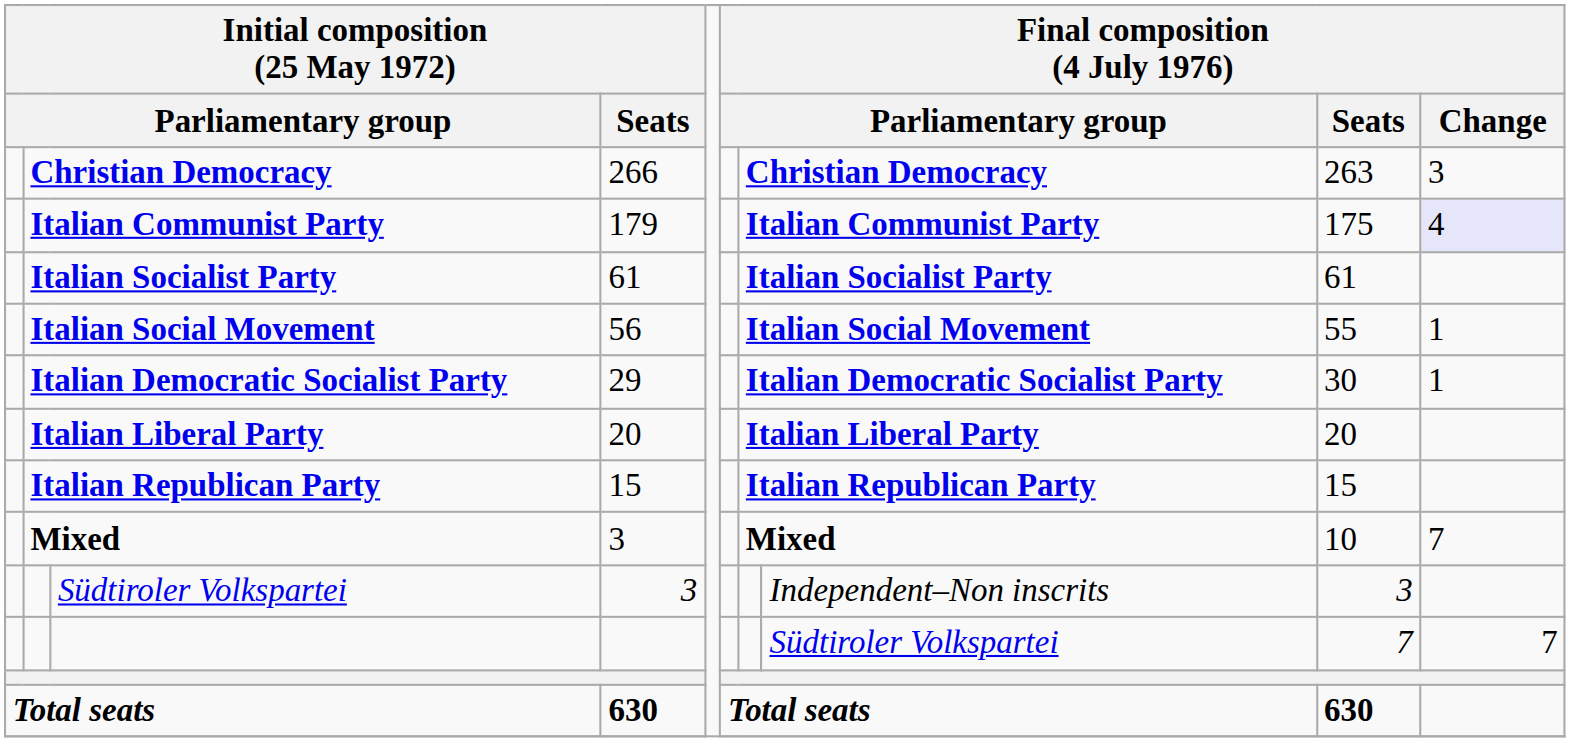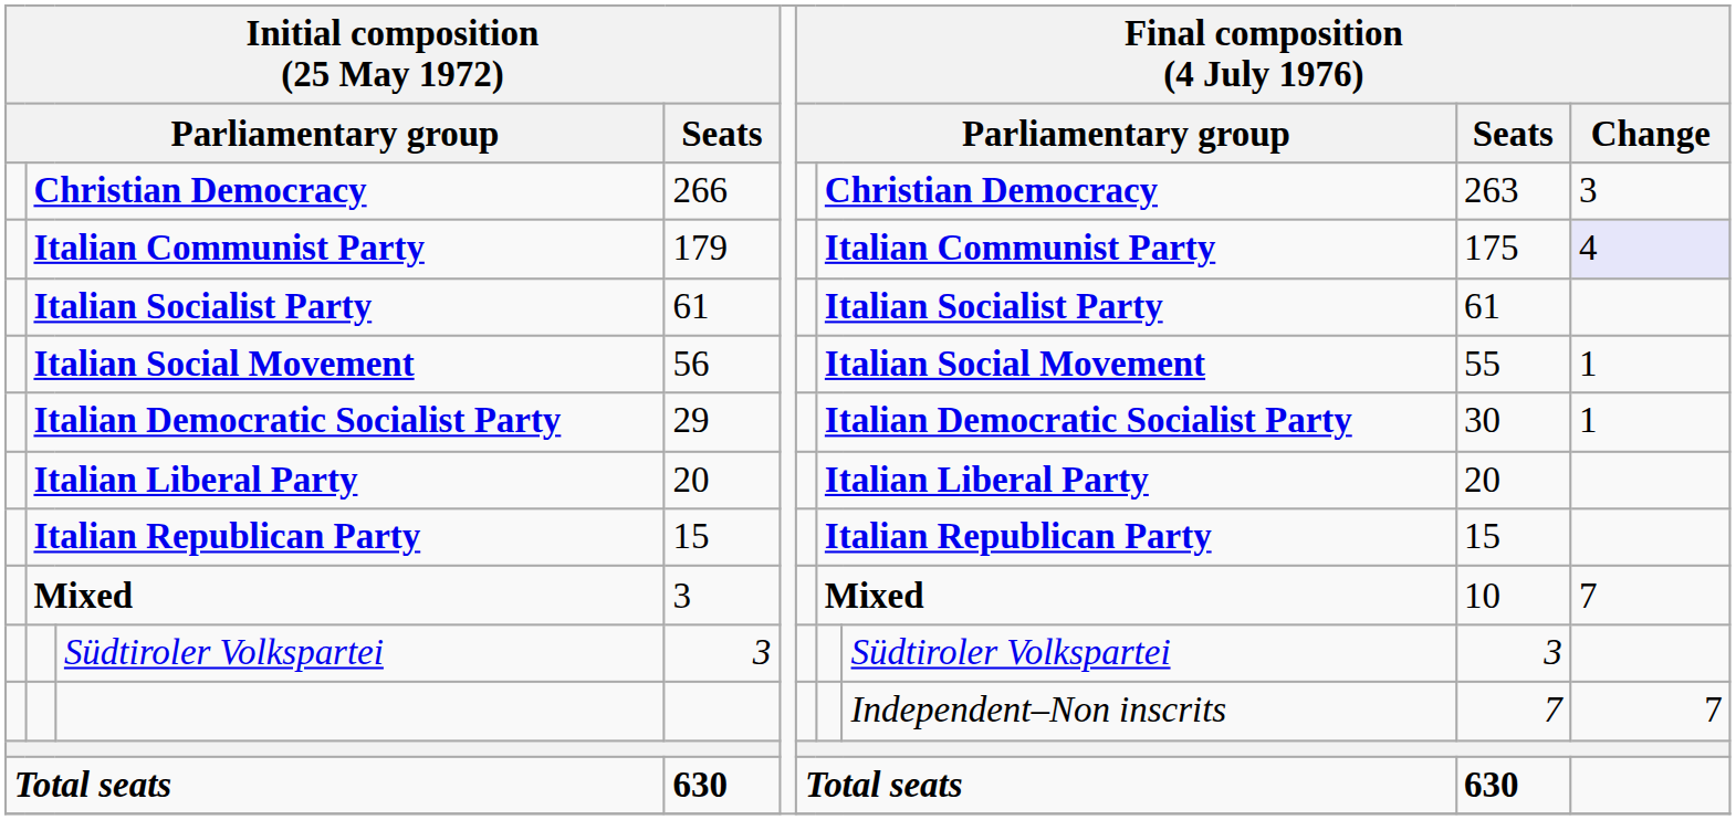row 11 | column 8: Independent–Non inscrits -> Südtiroler Volkspartei
row 12 | column 8: Südtiroler Volkspartei -> Independent–Non inscrits
